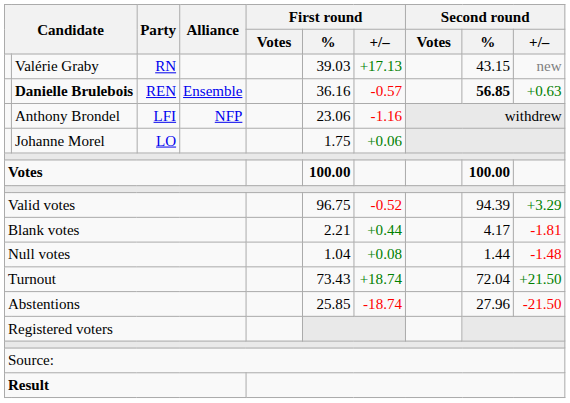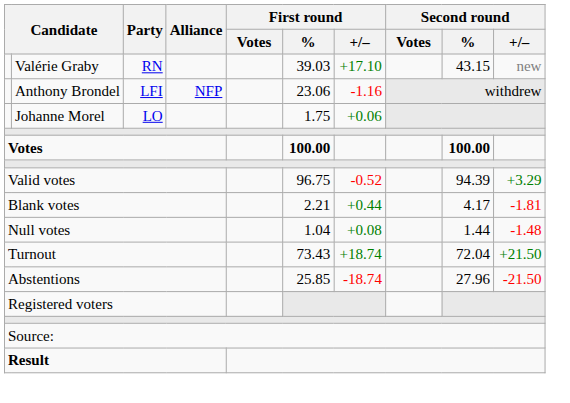Valérie Graby | First round / +/–: +17.13 -> +17.10
- row: Danielle Brulebois | REN | Ensemble | 36.16 | -0.57 | 56.85 | +0.63
